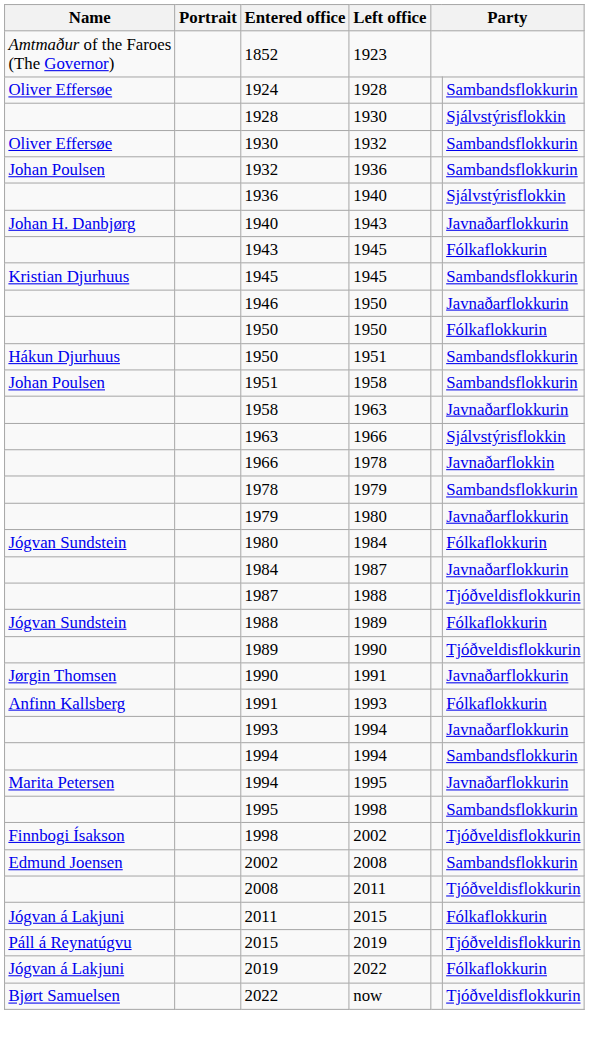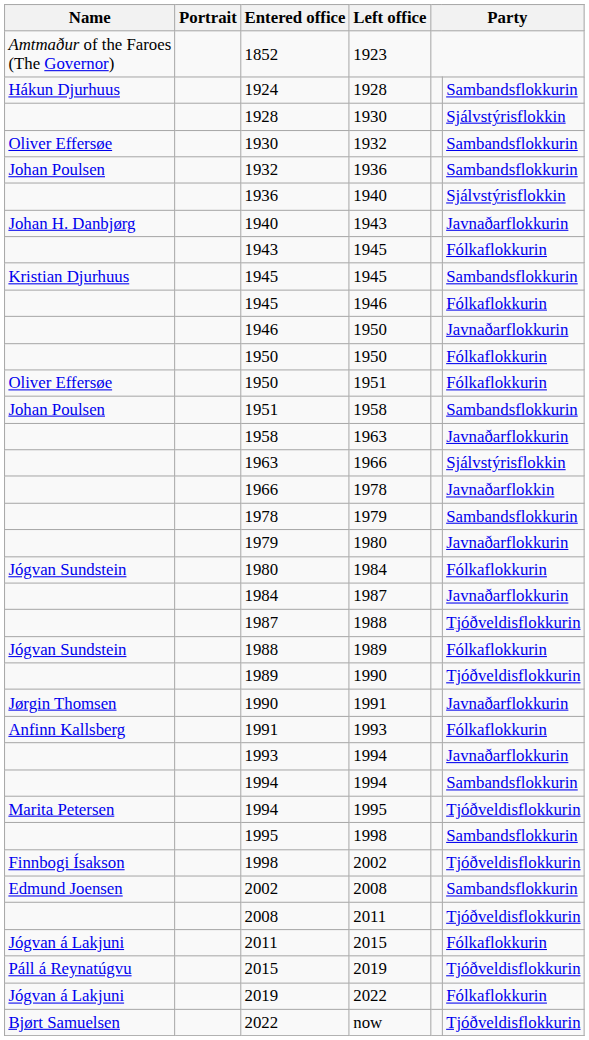1924 | Name: Oliver Effersøe -> Hákun Djurhuus
+ row: 1945 | 1946 | Fólkaflokkurin
1950 / 1951 | Name: Hákun Djurhuus -> Oliver Effersøe
1950 / 1951 | column 6: Sambandsflokkurin -> Fólkaflokkurin
1994 / 1995 | column 6: Javnaðarflokkurin -> Tjóðveldisflokkurin
